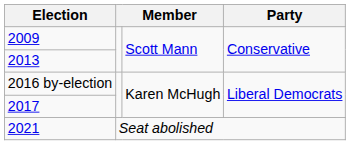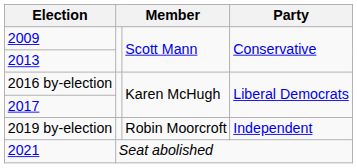+ row: 2019 by-election | Robin Moorcroft | Independent
